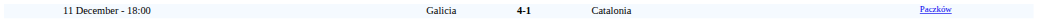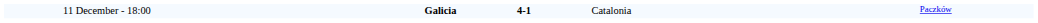Galicia | column 2: normal -> bold
